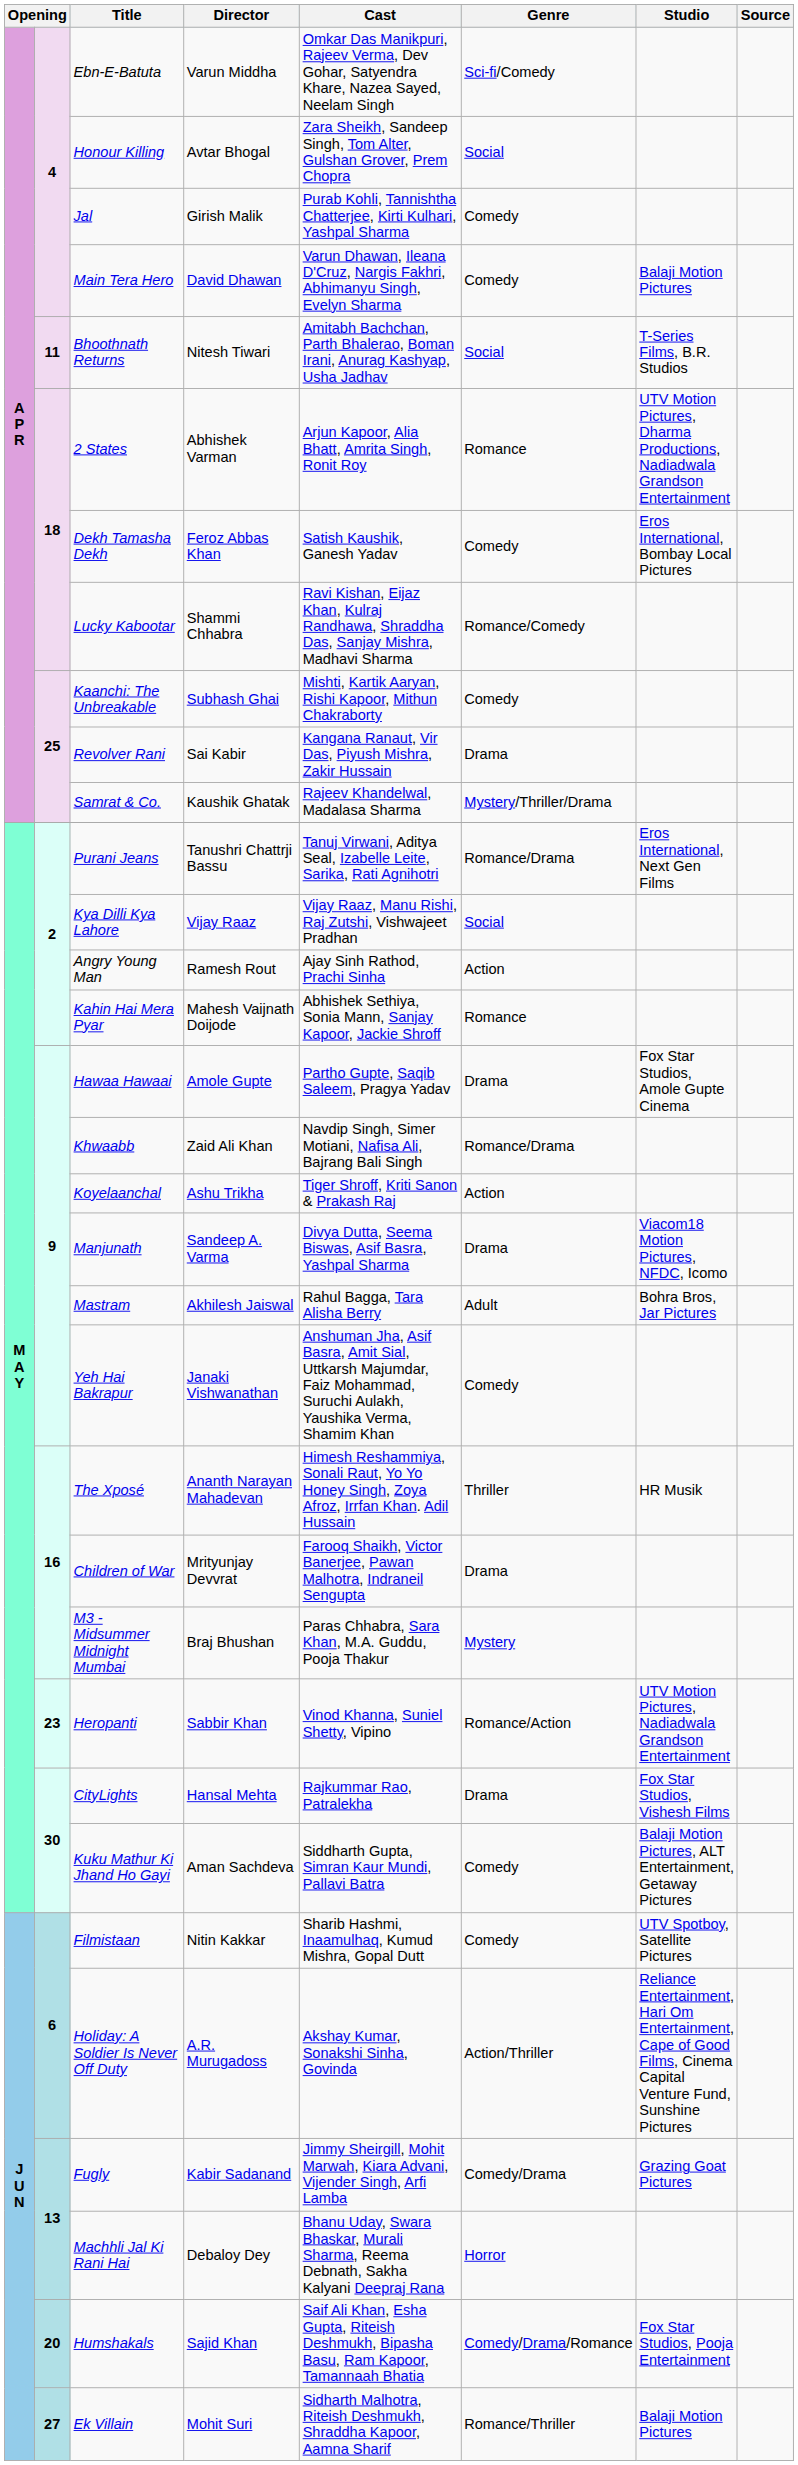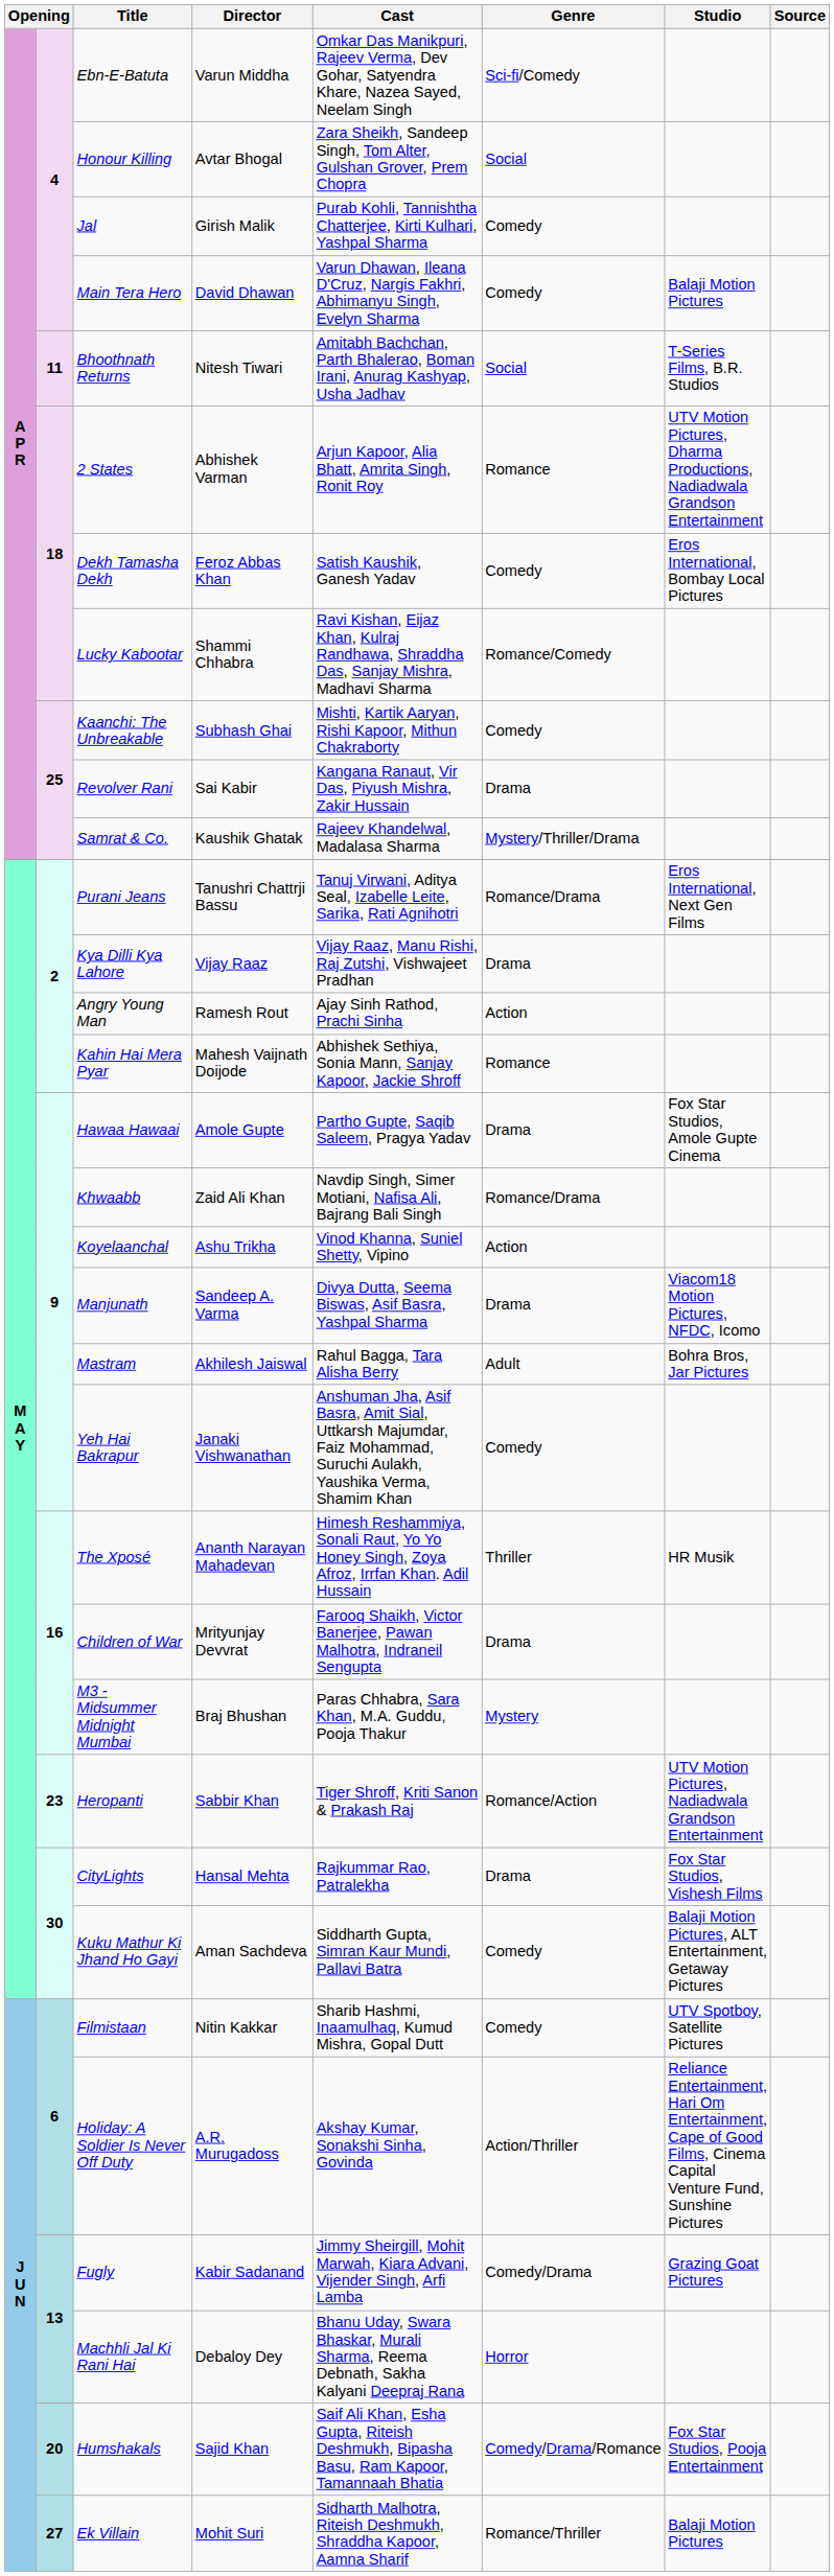Kya Dilli Kya Lahore | Genre: Social -> Drama
Koyelaanchal | Cast: Tiger Shroff, Kriti Sanon & Prakash Raj -> Vinod Khanna, Suniel Shetty, Vipino
Heropanti | Cast: Vinod Khanna, Suniel Shetty, Vipino -> Tiger Shroff, Kriti Sanon & Prakash Raj
